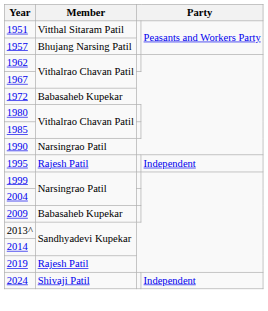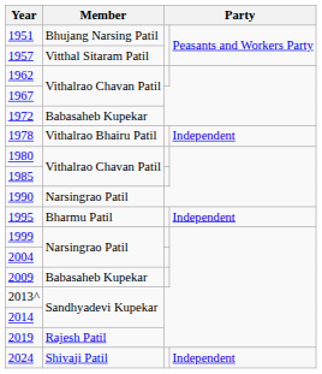1951 | Member: Vitthal Sitaram Patil -> Bhujang Narsing Patil
1957 | Member: Bhujang Narsing Patil -> Vitthal Sitaram Patil
+ row: 1978 | Vithalrao Bhairu Patil | Independent
1995 | Member: Rajesh Patil -> Bharmu Patil
